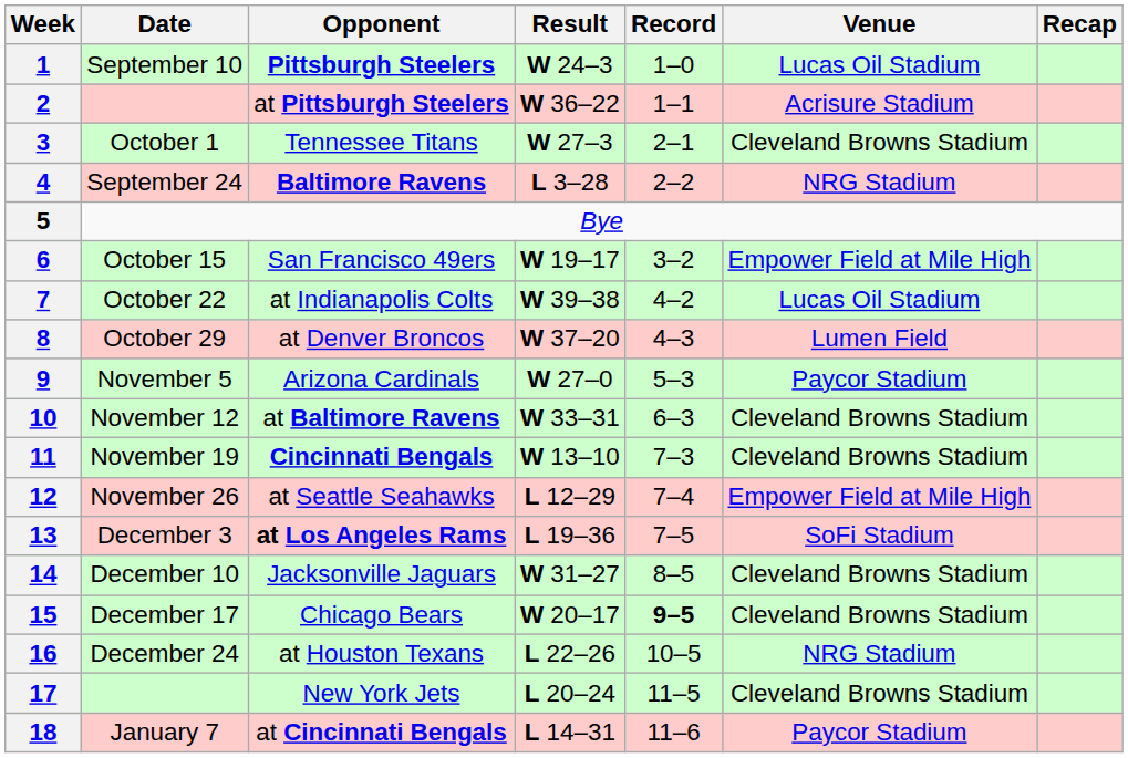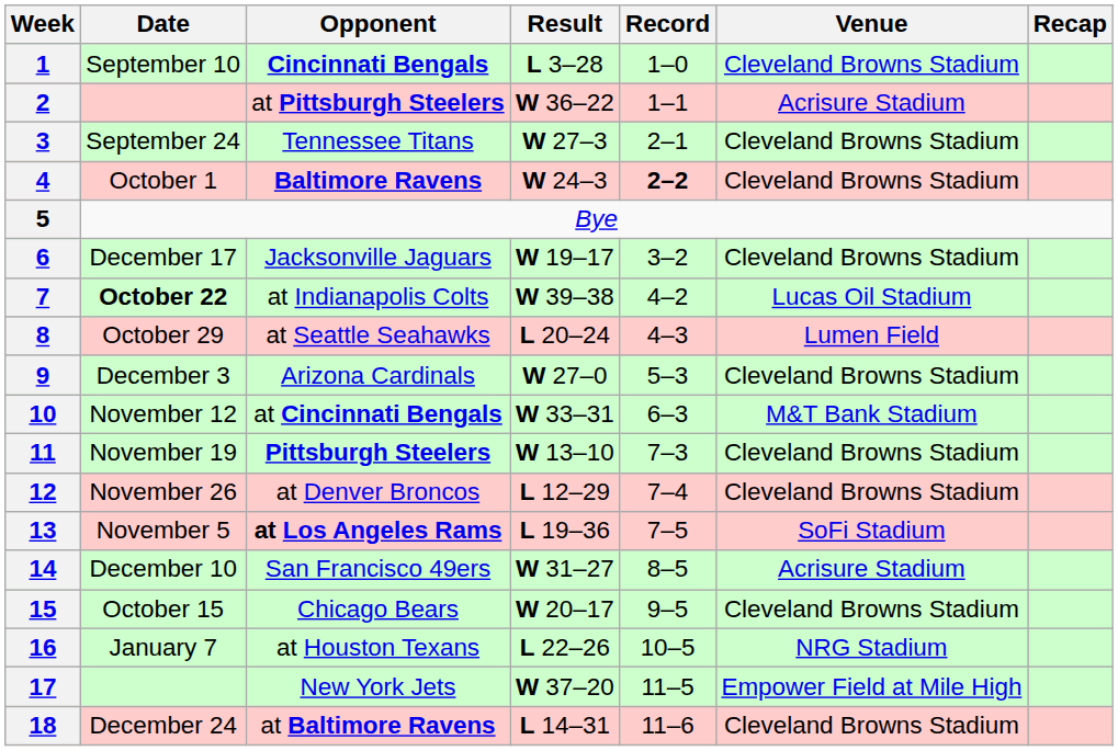1 | Opponent: Pittsburgh Steelers -> Cincinnati Bengals
1 | Result: W 24–3 -> L 3–28
1 | Venue: Lucas Oil Stadium -> Cleveland Browns Stadium
3 | Date: October 1 -> September 24
4 | Date: September 24 -> October 1
4 | Result: L 3–28 -> W 24–3
4 | Record: normal -> bold
4 | Venue: NRG Stadium -> Cleveland Browns Stadium
6 | Date: October 15 -> December 17
6 | Opponent: San Francisco 49ers -> Jacksonville Jaguars
6 | Venue: Empower Field at Mile High -> Cleveland Browns Stadium
7 | Date: normal -> bold
8 | Opponent: at Denver Broncos -> at Seattle Seahawks
8 | Result: W 37–20 -> L 20–24
9 | Date: November 5 -> December 3
9 | Venue: Paycor Stadium -> Cleveland Browns Stadium
10 | Opponent: at Baltimore Ravens -> at Cincinnati Bengals
10 | Venue: Cleveland Browns Stadium -> M&T Bank Stadium
11 | Opponent: Cincinnati Bengals -> Pittsburgh Steelers
12 | Opponent: at Seattle Seahawks -> at Denver Broncos
12 | Venue: Empower Field at Mile High -> Cleveland Browns Stadium
13 | Date: December 3 -> November 5
14 | Opponent: Jacksonville Jaguars -> San Francisco 49ers
14 | Venue: Cleveland Browns Stadium -> Acrisure Stadium
15 | Date: December 17 -> October 15
15 | Record: bold -> normal
16 | Date: December 24 -> January 7
17 | Result: L 20–24 -> W 37–20
17 | Venue: Cleveland Browns Stadium -> Empower Field at Mile High
18 | Date: January 7 -> December 24
18 | Opponent: at Cincinnati Bengals -> at Baltimore Ravens
18 | Venue: Paycor Stadium -> Cleveland Browns Stadium
